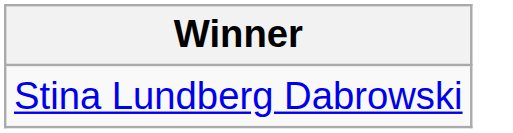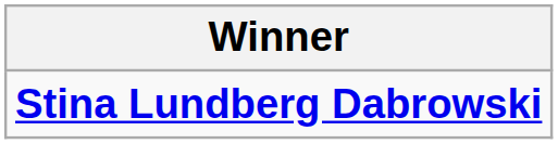row 2 | column 1: normal -> bold
